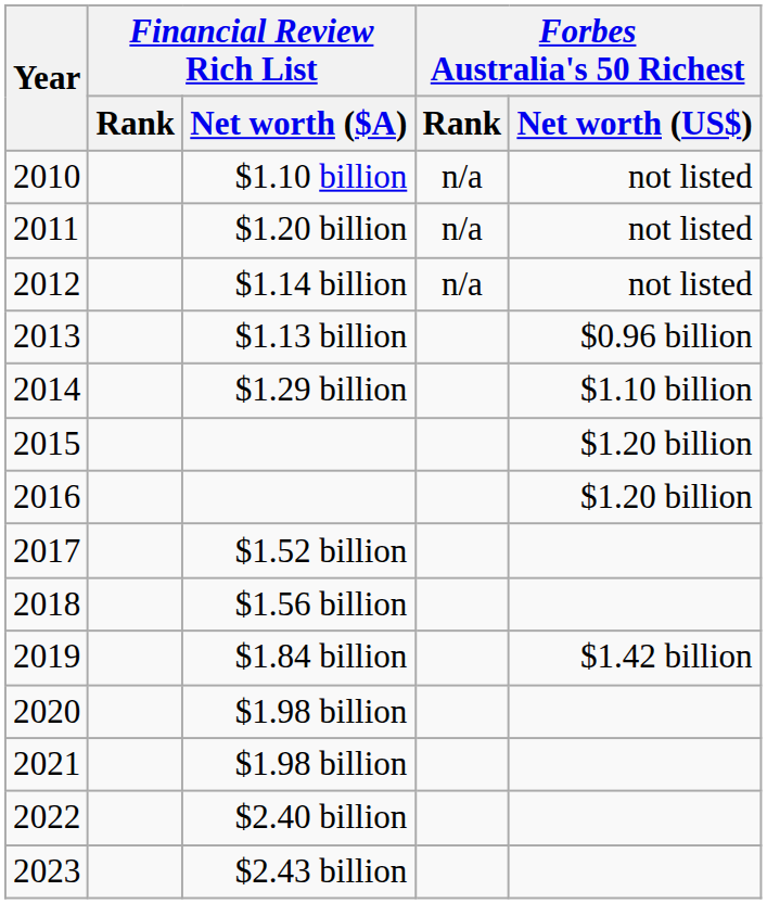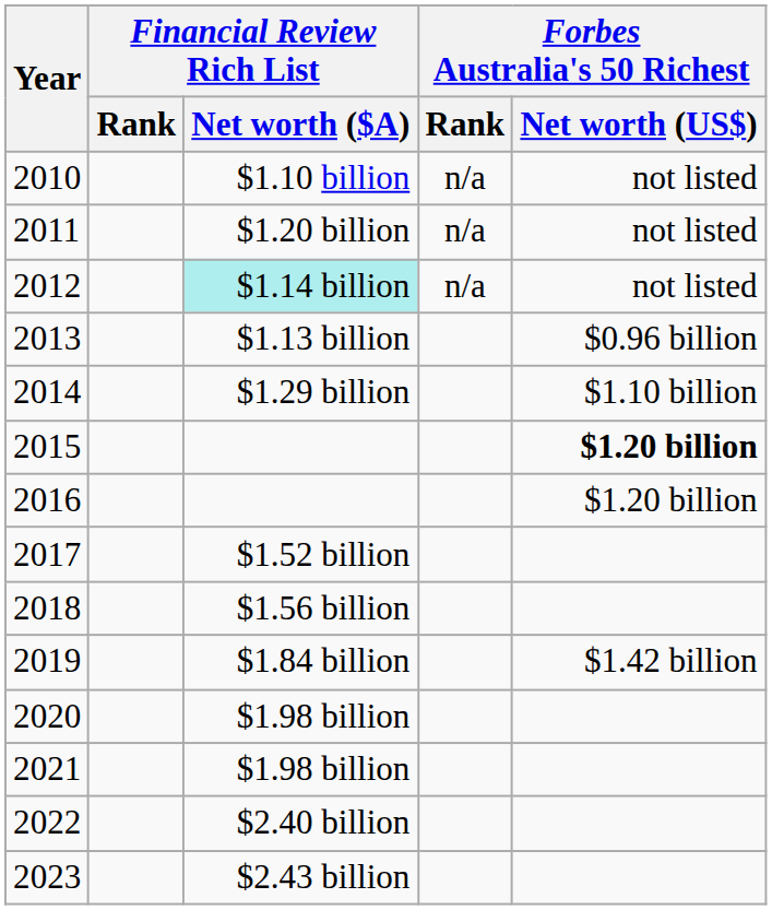2012 | Financial Review Rich List / Net worth ($A): no background -> paleturquoise background
2015 | Forbes Australia's 50 Richest / Net worth (US$): normal -> bold
